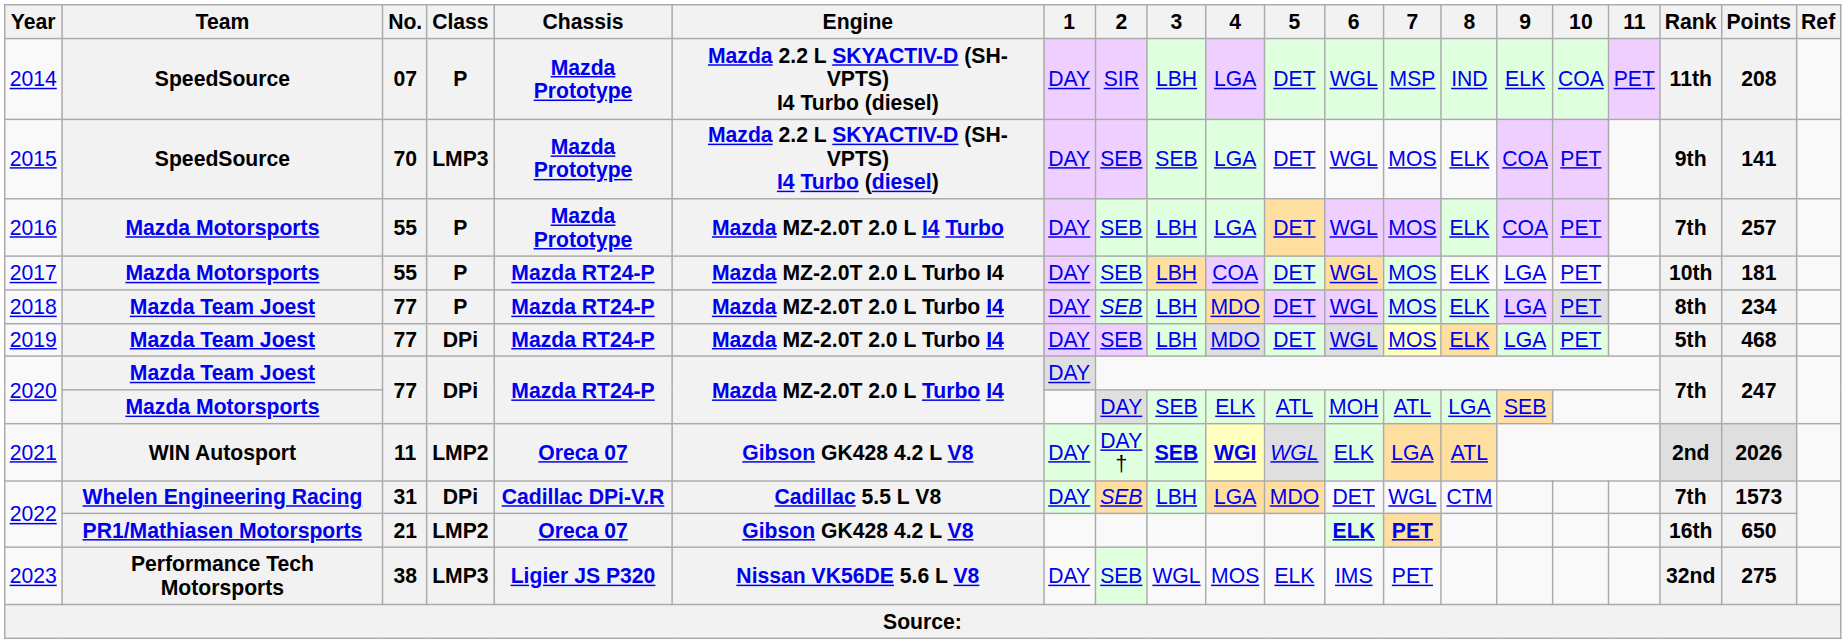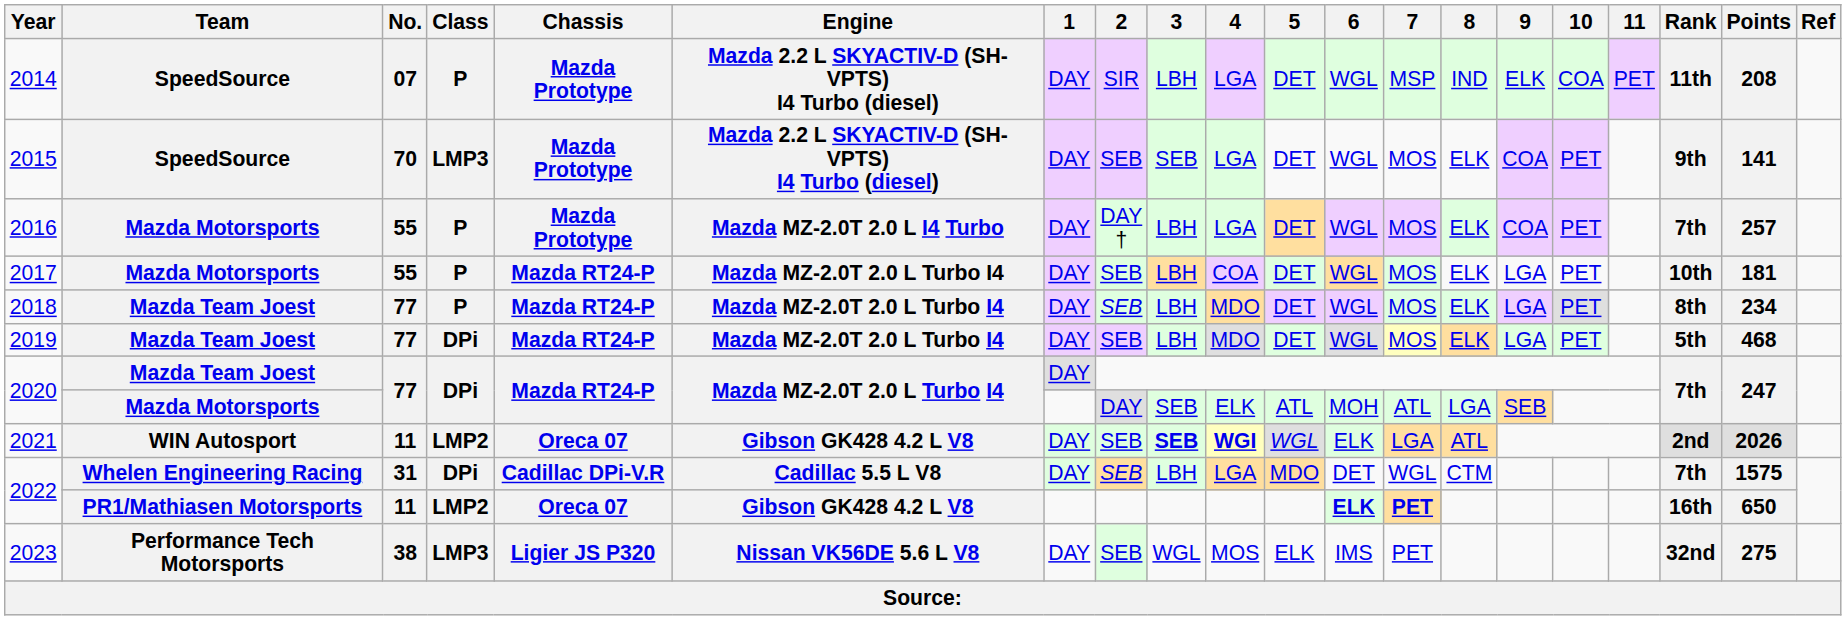2016 | 2: SEB -> DAY †
2021 | 2: DAY † -> SEB
2022 / Whelen Engineering Racing | Points: 1573 -> 1575
2022 / PR1/Mathiasen Motorsports | No.: 21 -> 11
